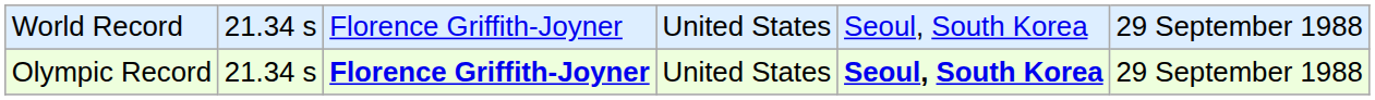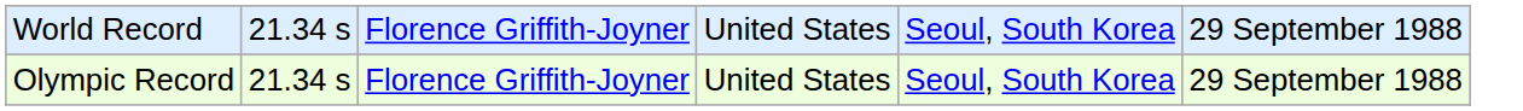Olympic Record | column 3: bold -> normal
Olympic Record | column 5: bold -> normal
